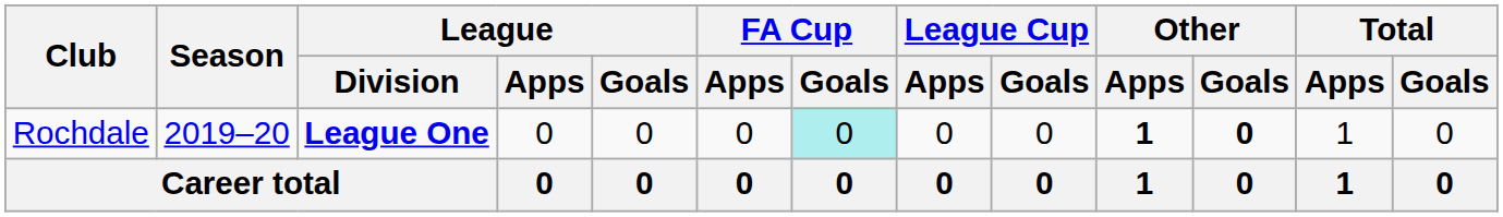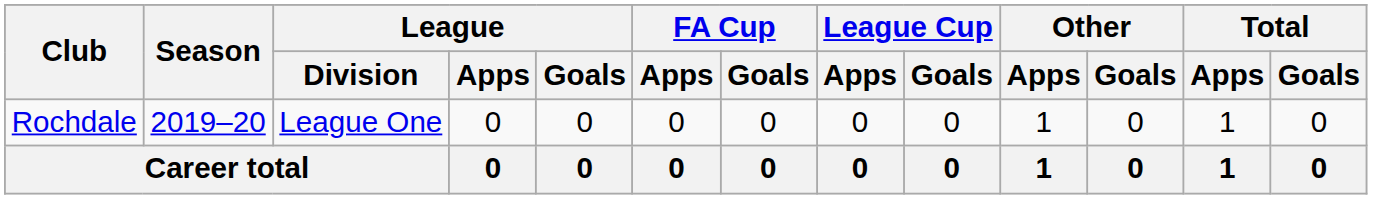Rochdale | League / Division: bold -> normal
Rochdale | FA Cup / Goals: paleturquoise background -> no background
Rochdale | Other / Apps: bold -> normal
Rochdale | Other / Goals: bold -> normal
